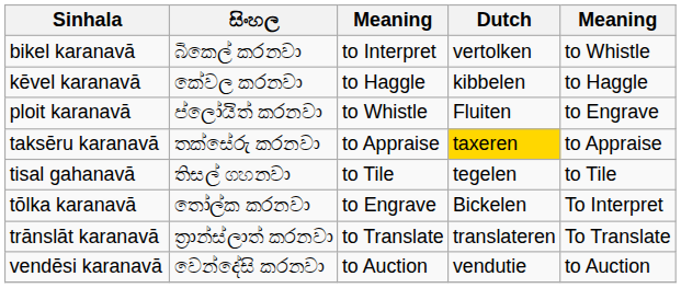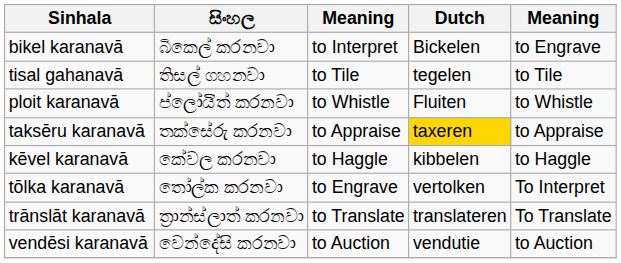bikel karanavā | Dutch: vertolken -> Bickelen
bikel karanavā | column 5: to Whistle -> to Engrave
rows swapped: kēvel karanavā <-> tisal gahanavā
ploit karanavā | column 5: to Engrave -> to Whistle
tōlka karanavā | Dutch: Bickelen -> vertolken
